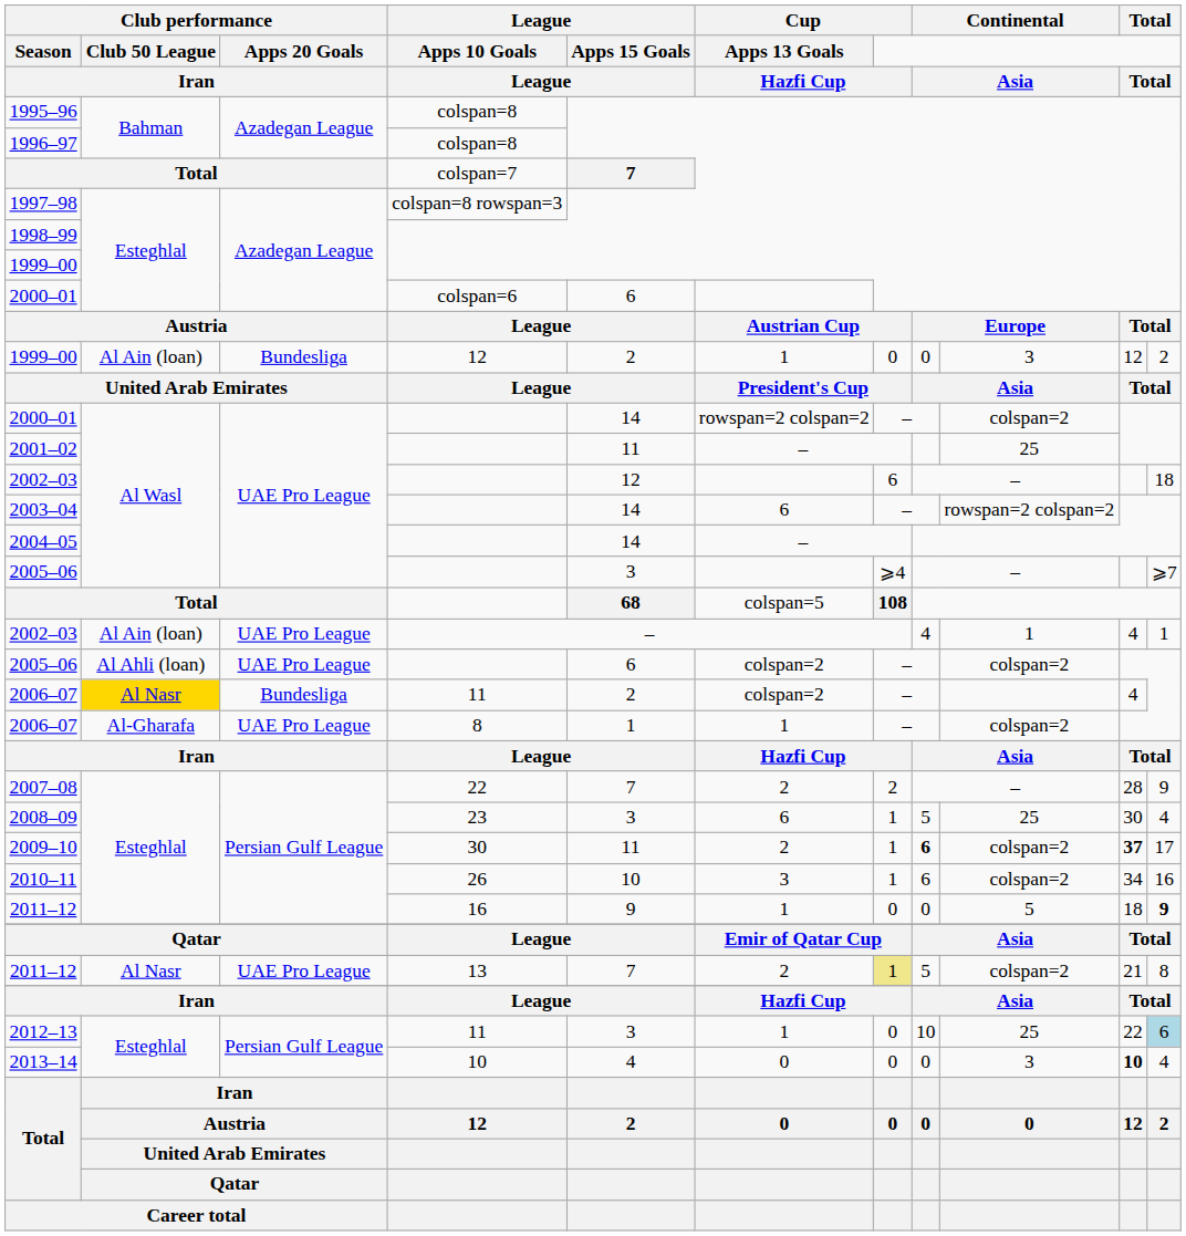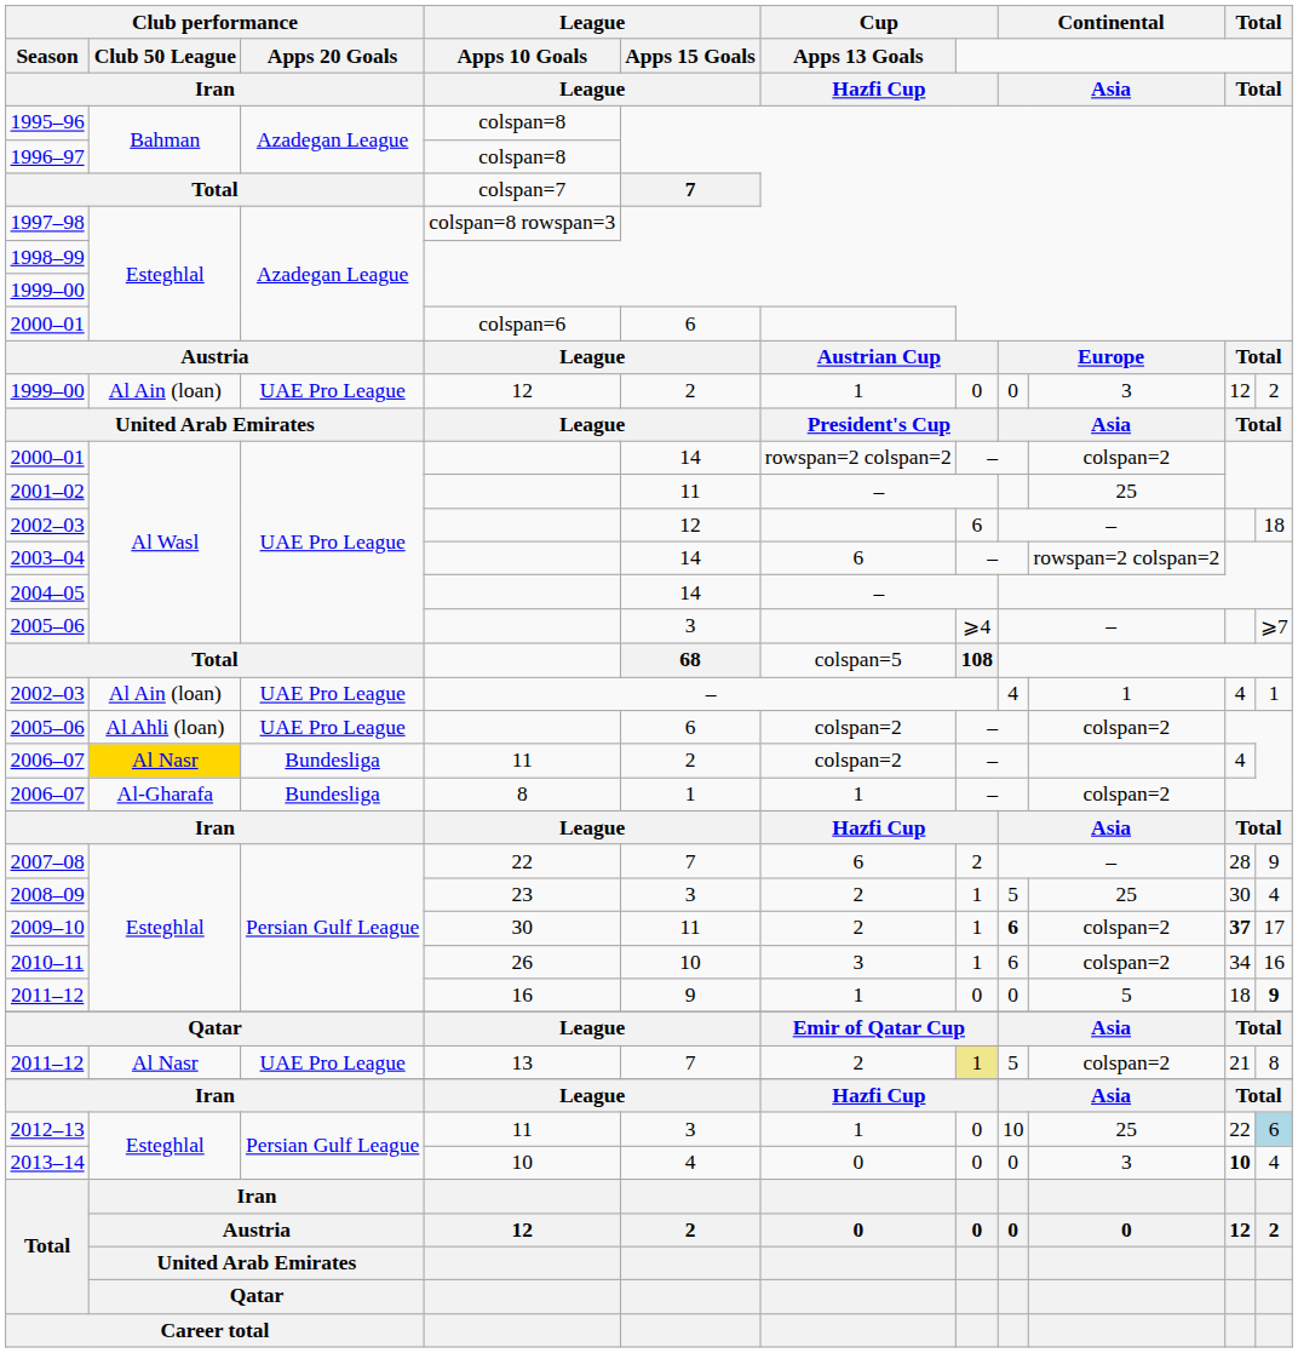1999–00 / 12 | Club performance / Apps 20 Goals / Iran: Bundesliga -> UAE Pro League
2006–07 / 8 | Club performance / Apps 20 Goals / Iran: UAE Pro League -> Bundesliga
2007–08 | Cup / Apps 13 Goals / Hazfi Cup: 2 -> 6
2008–09 | Cup / Apps 13 Goals / Hazfi Cup: 6 -> 2
